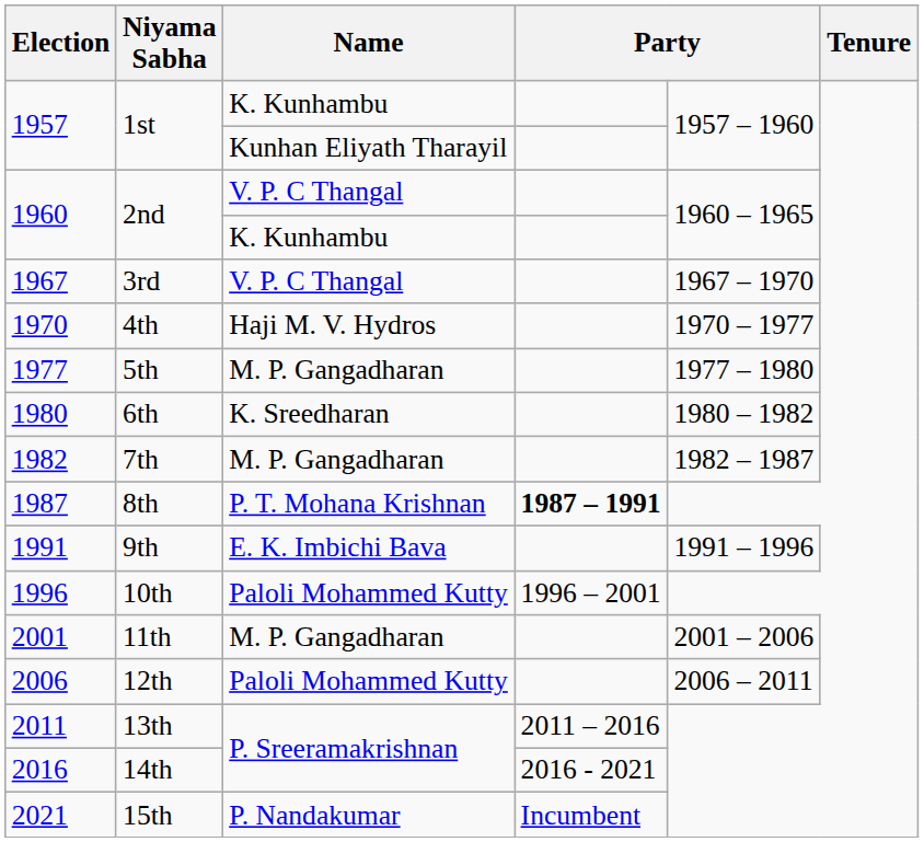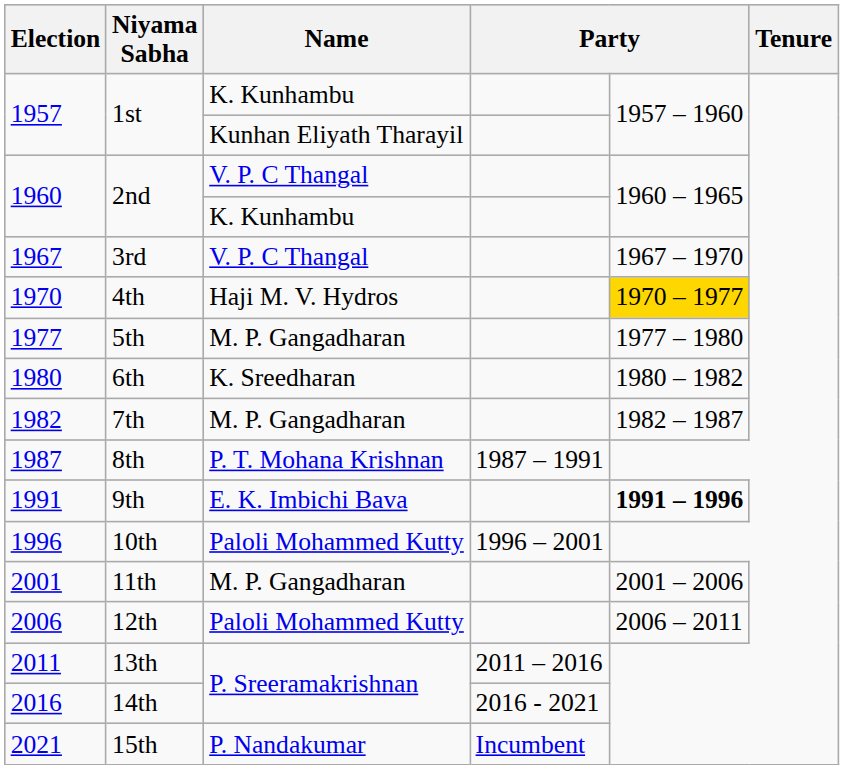1970 | column 5: no background -> gold background
1987 | column 4: bold -> normal
1991 | column 5: normal -> bold
